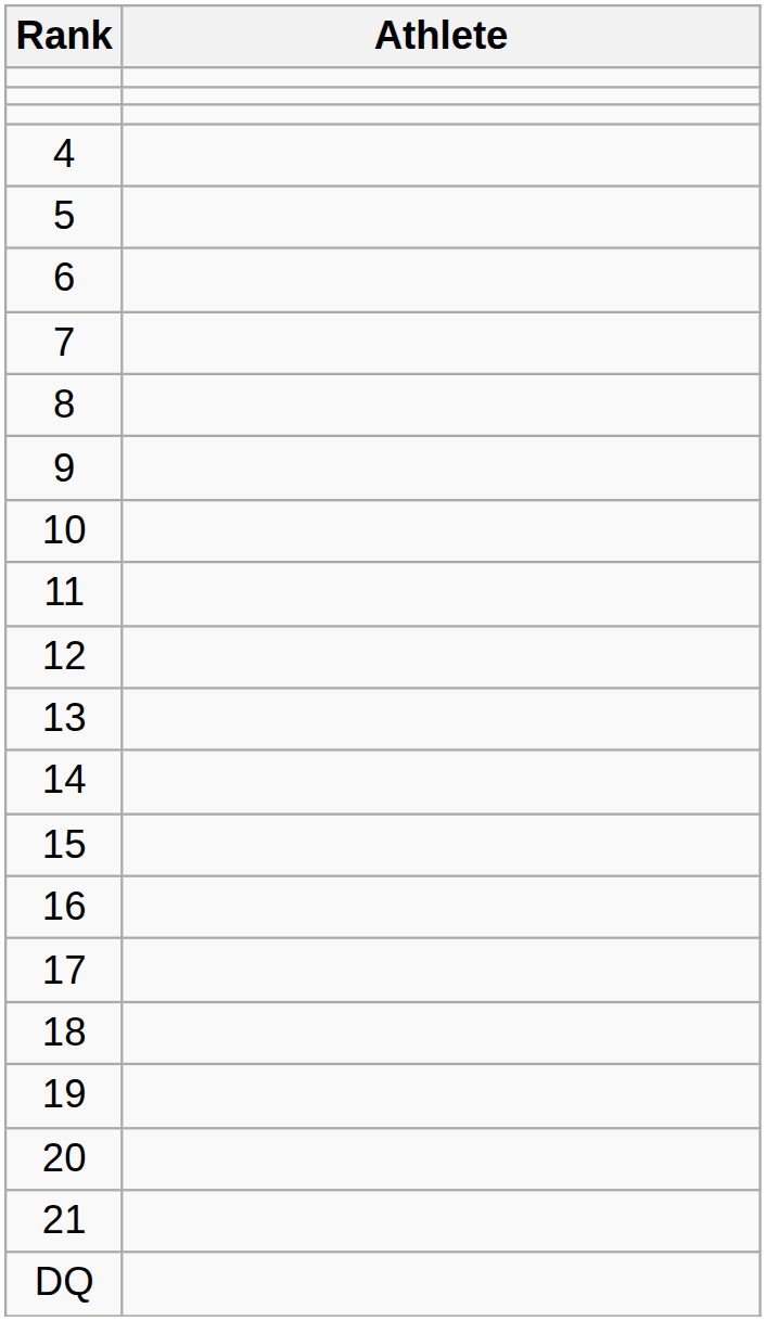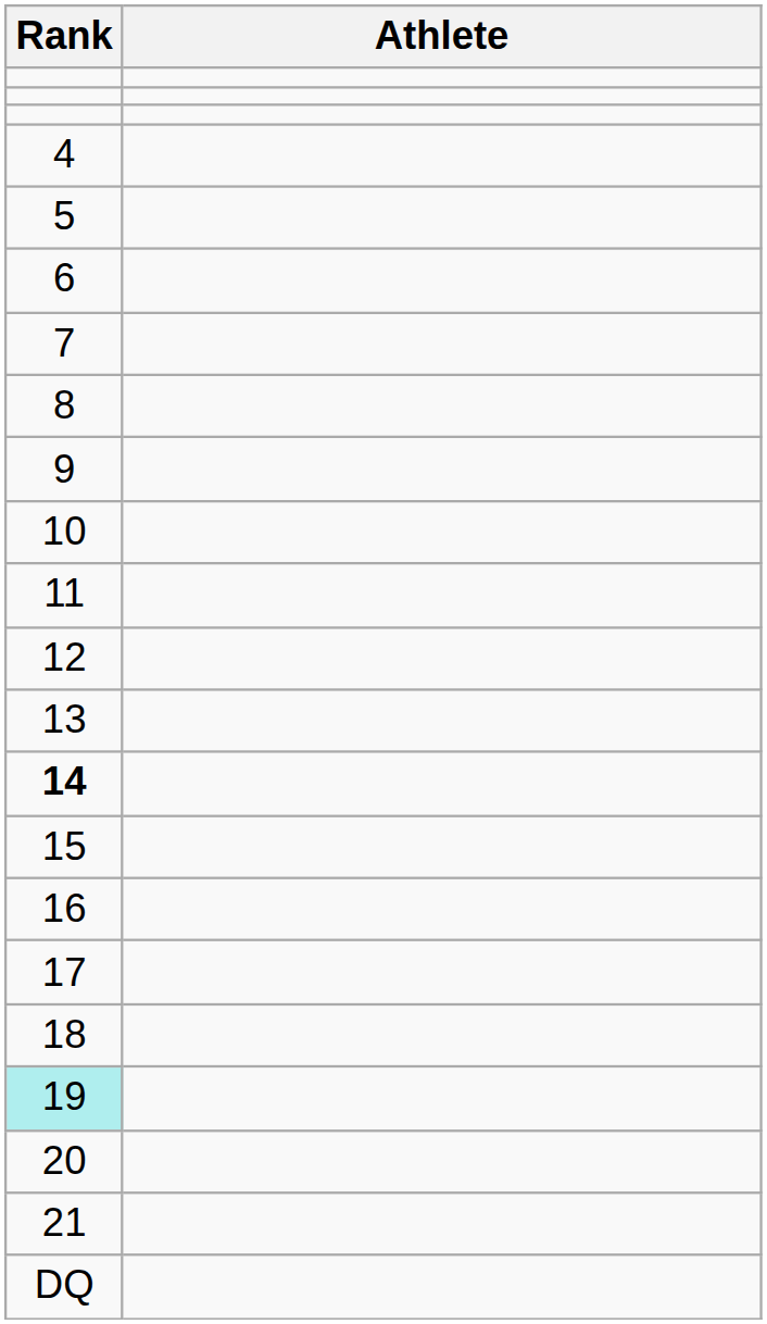row 15 | Rank: normal -> bold
row 20 | Rank: no background -> paleturquoise background
